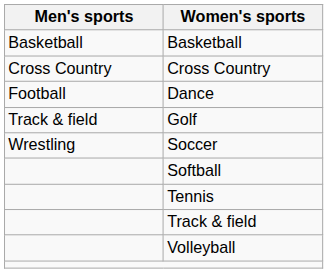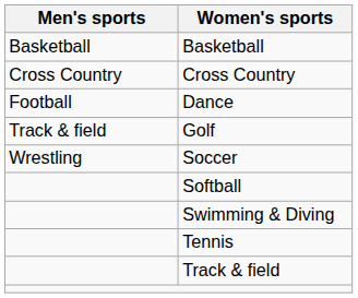+ row: Swimming & Diving
- row: Volleyball
